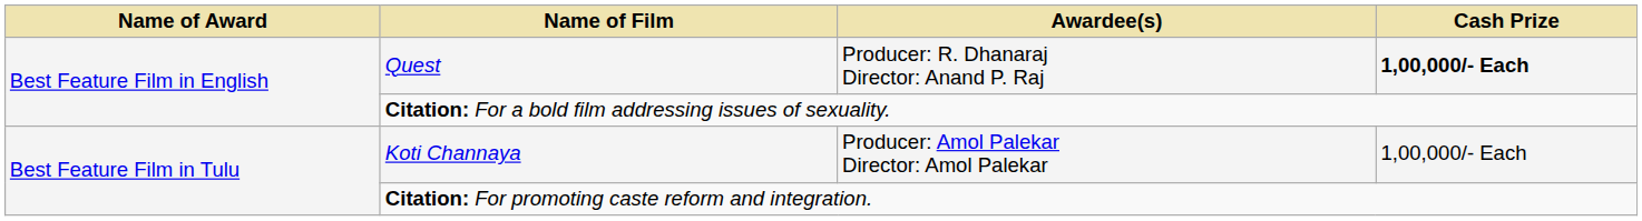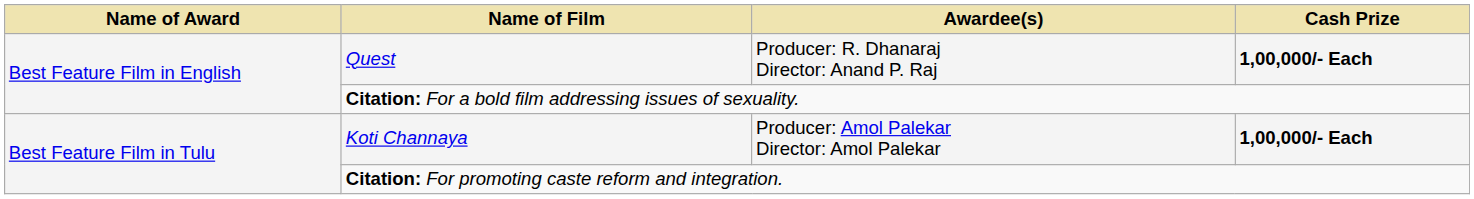Koti Channaya | Cash Prize: normal -> bold
